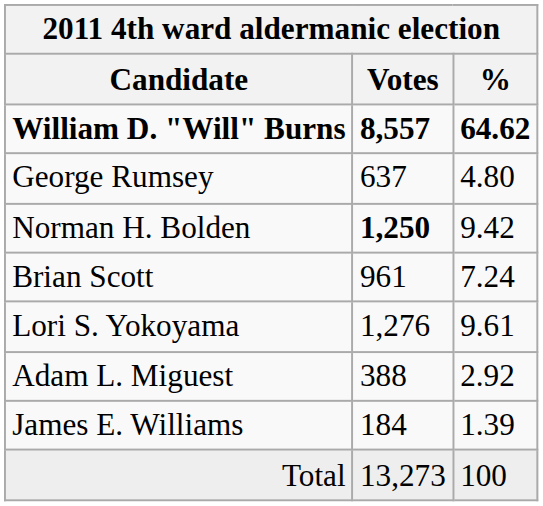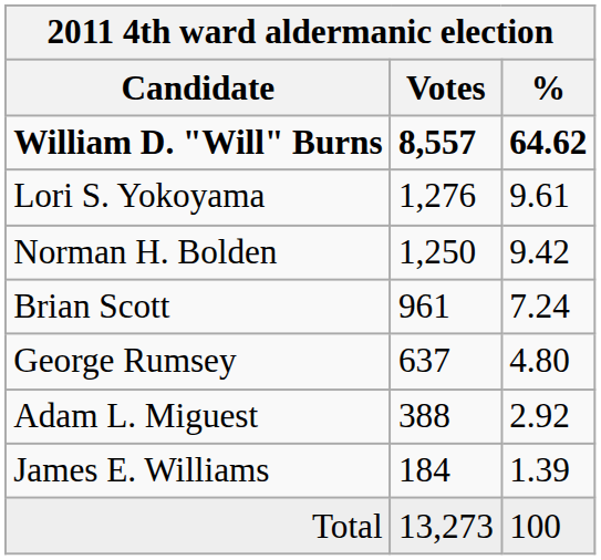rows swapped: Lori S. Yokoyama <-> George Rumsey
Norman H. Bolden | Votes: bold -> normal
